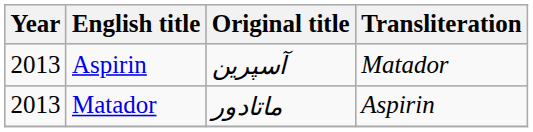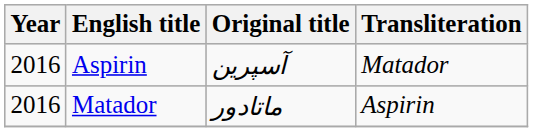row 2 | Year: 2013 -> 2016
row 3 | Year: 2013 -> 2016
